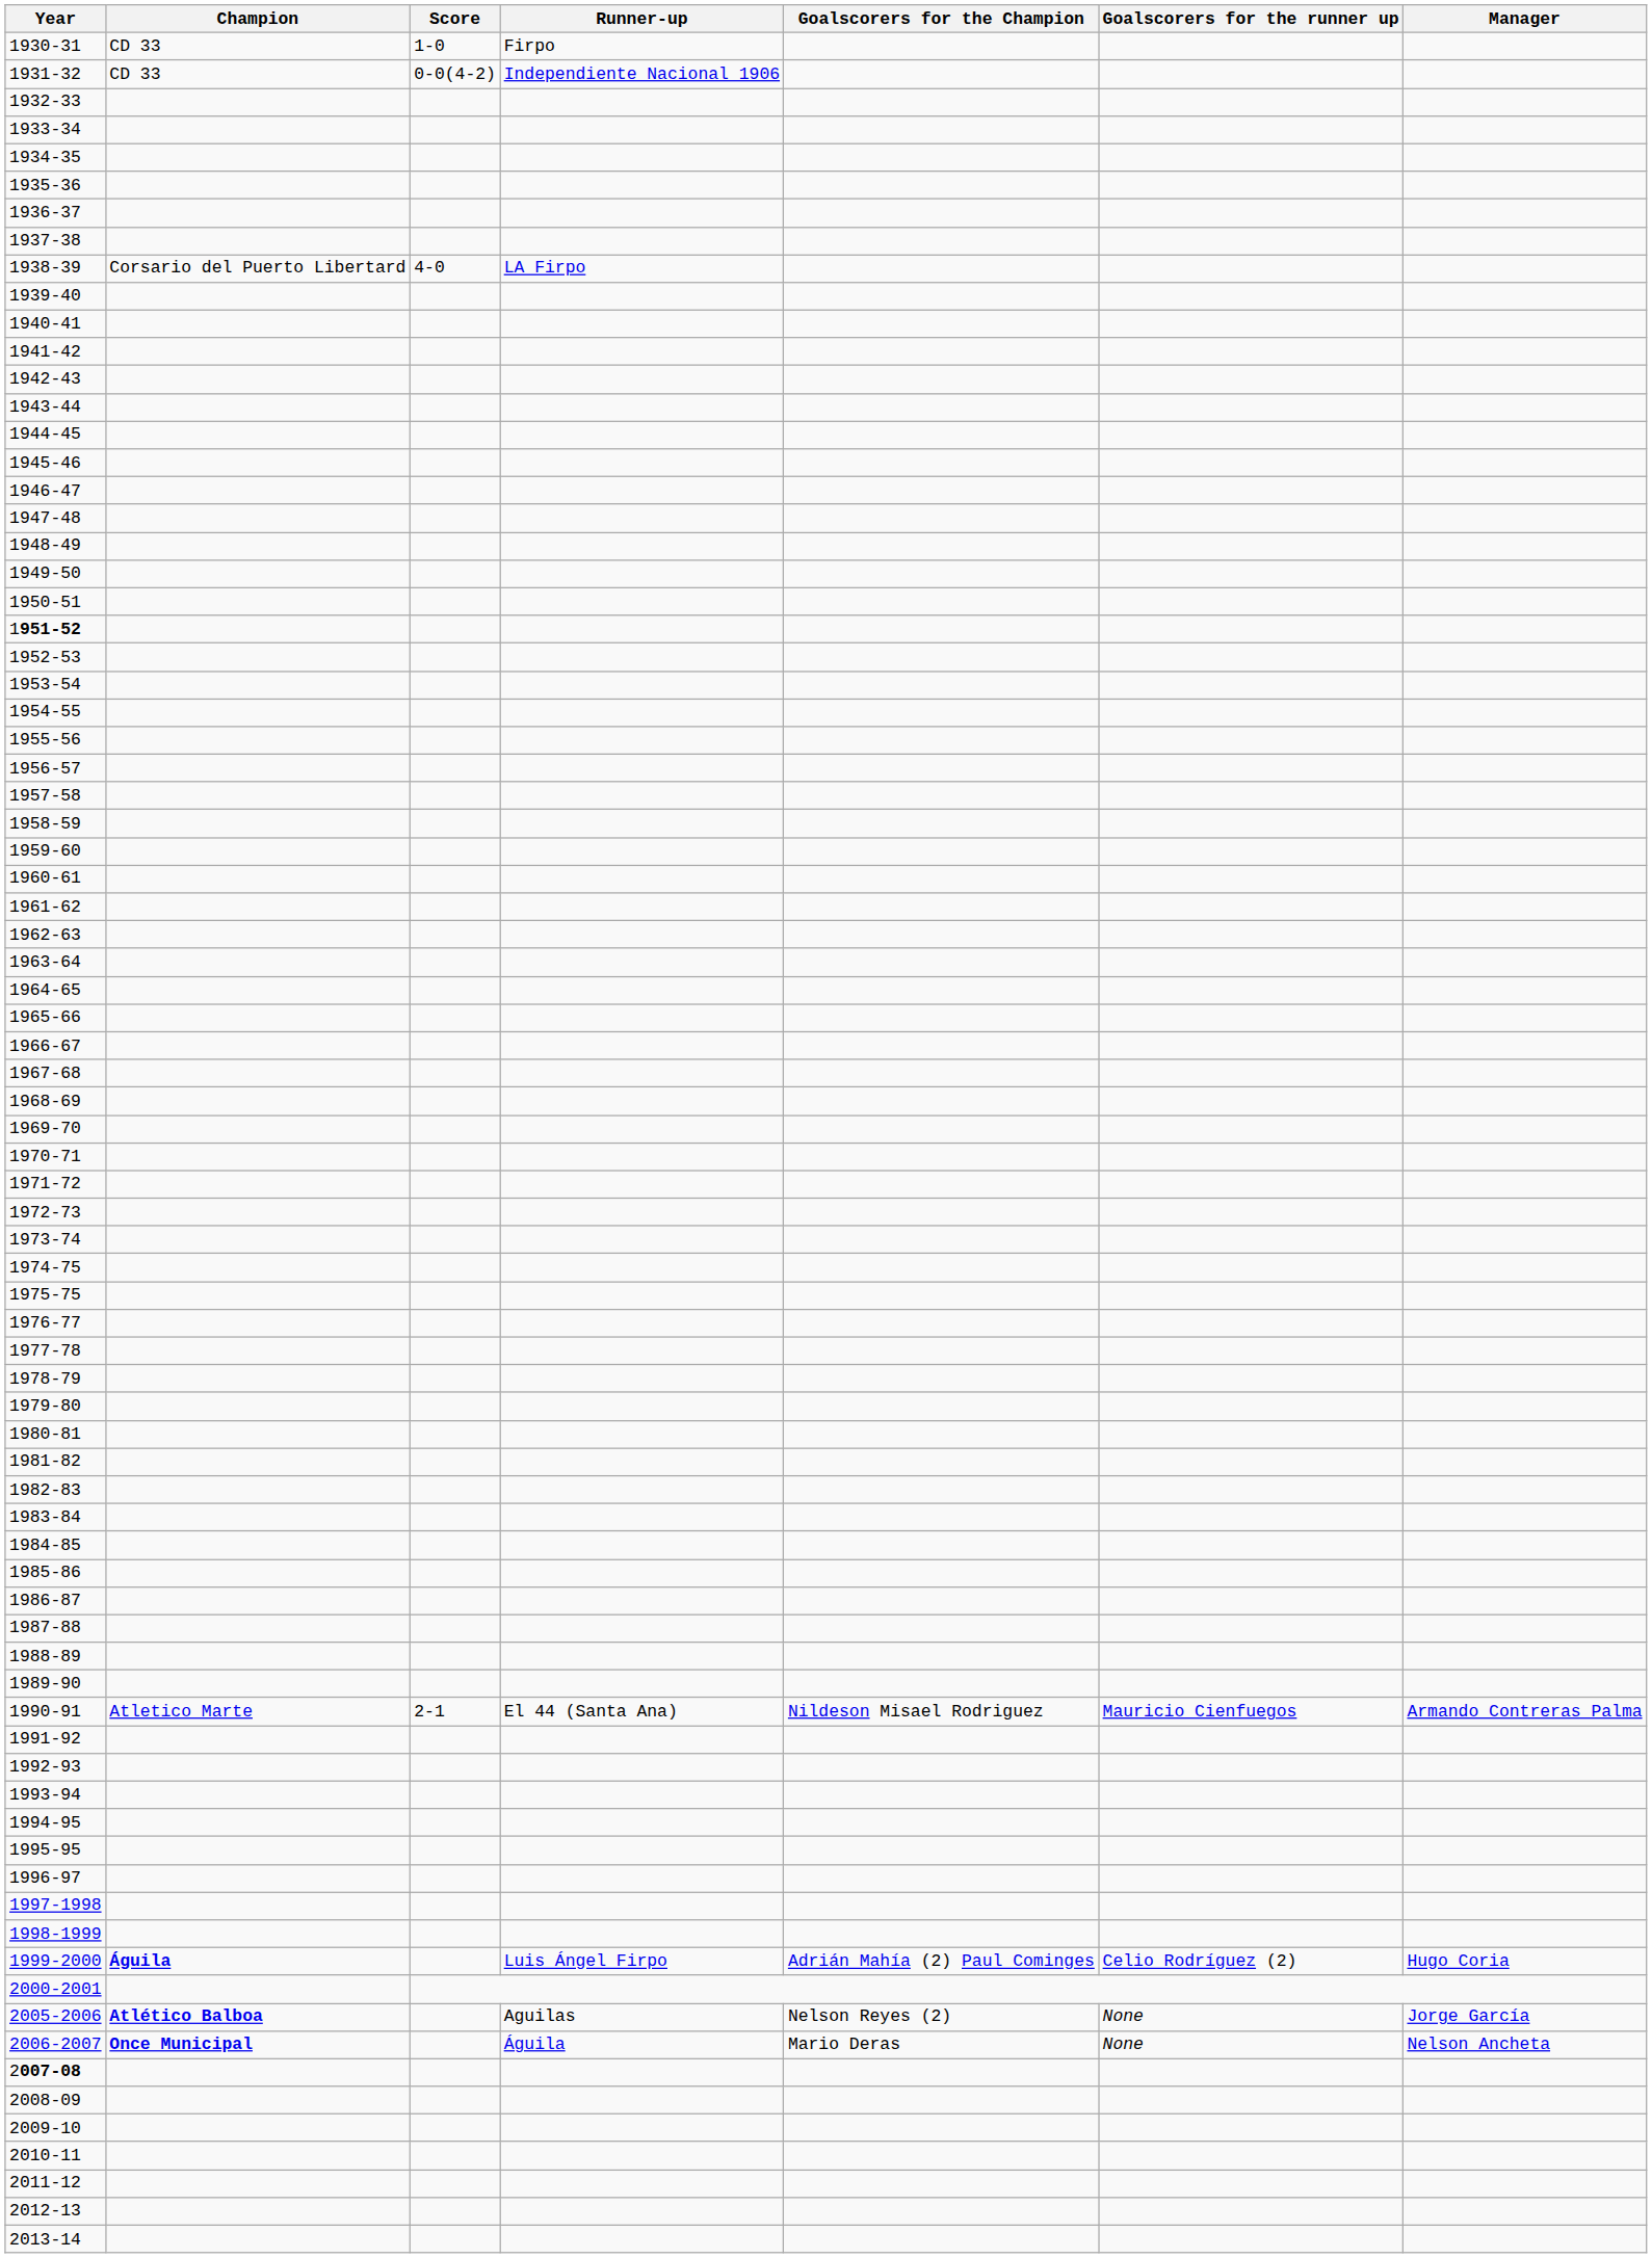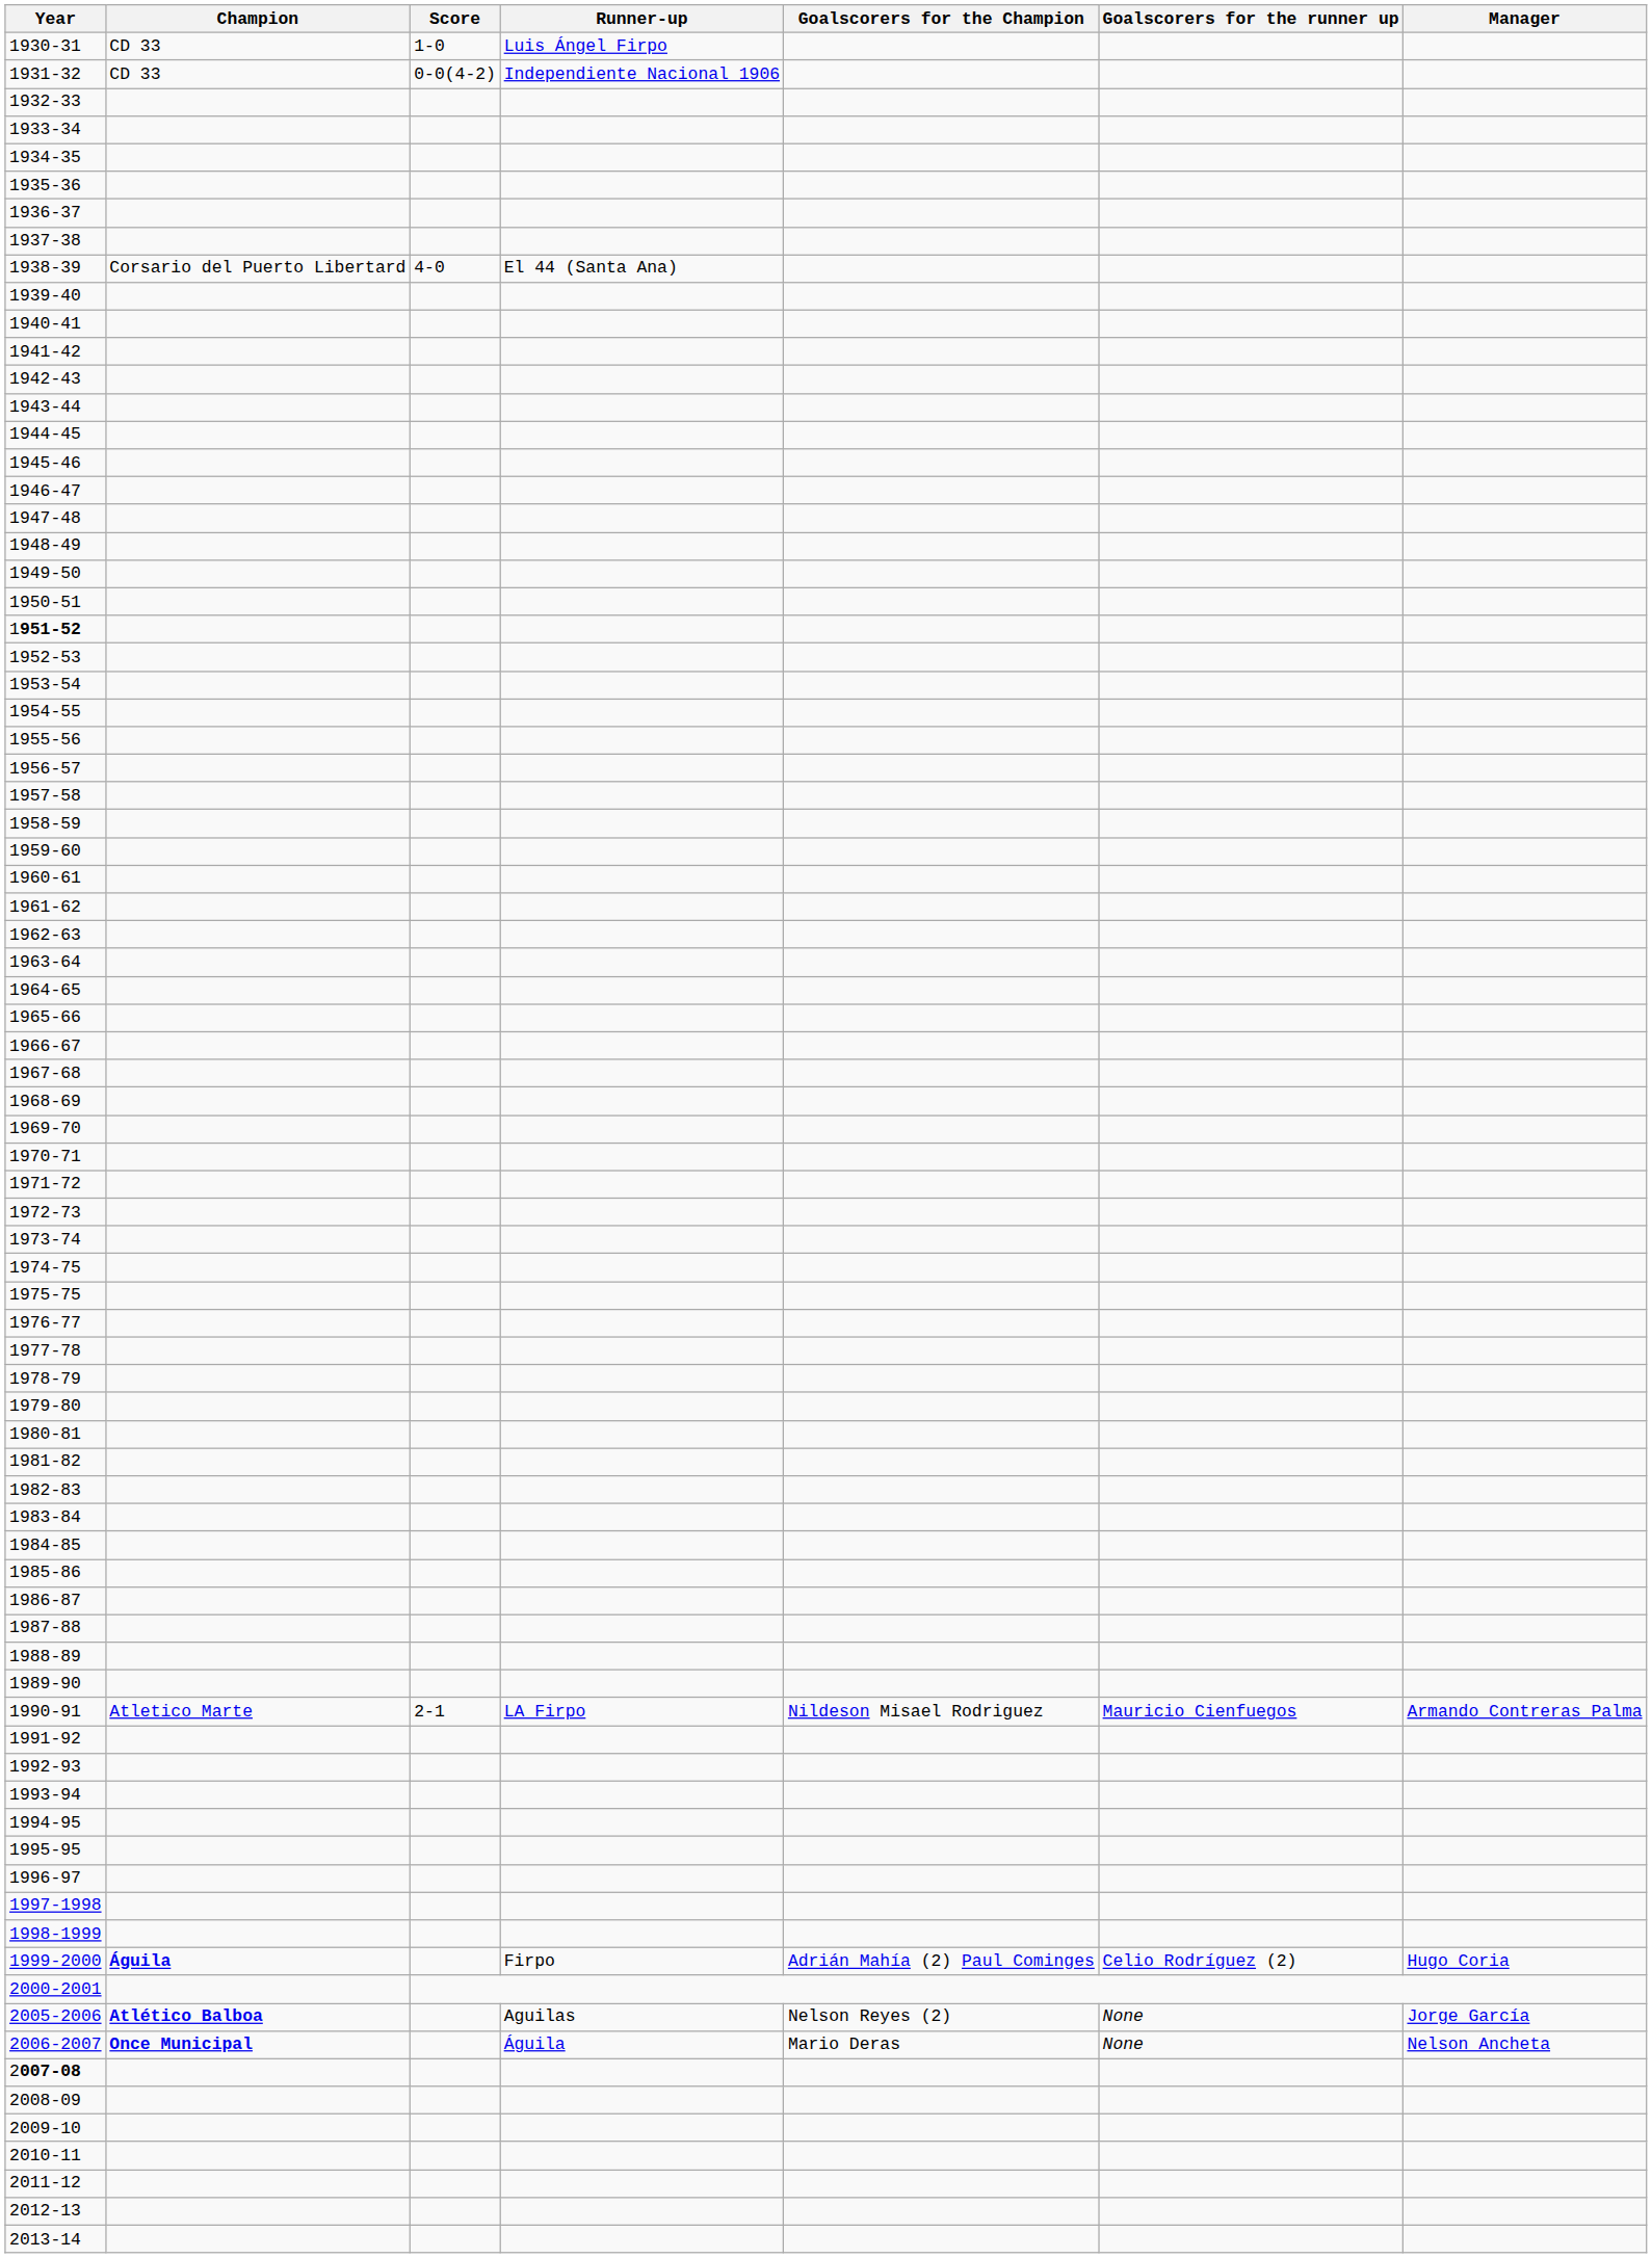1930-31 | Runner-up: Firpo -> Luis Ángel Firpo
1938-39 | Runner-up: LA Firpo -> El 44 (Santa Ana)
1990-91 | Runner-up: El 44 (Santa Ana) -> LA Firpo
1999-2000 | Runner-up: Luis Ángel Firpo -> Firpo
